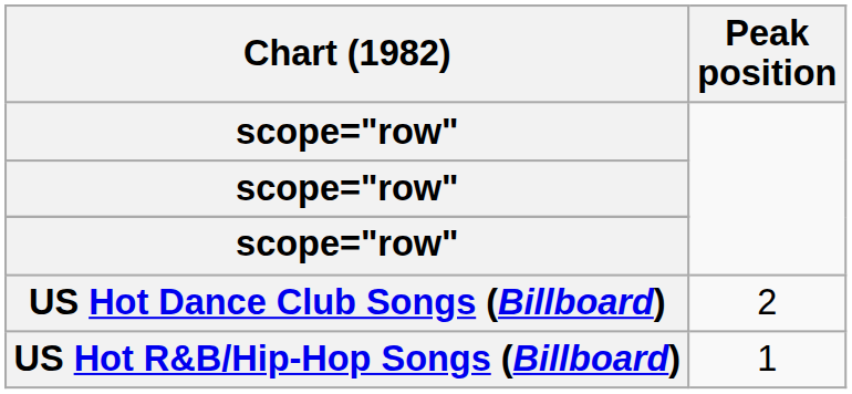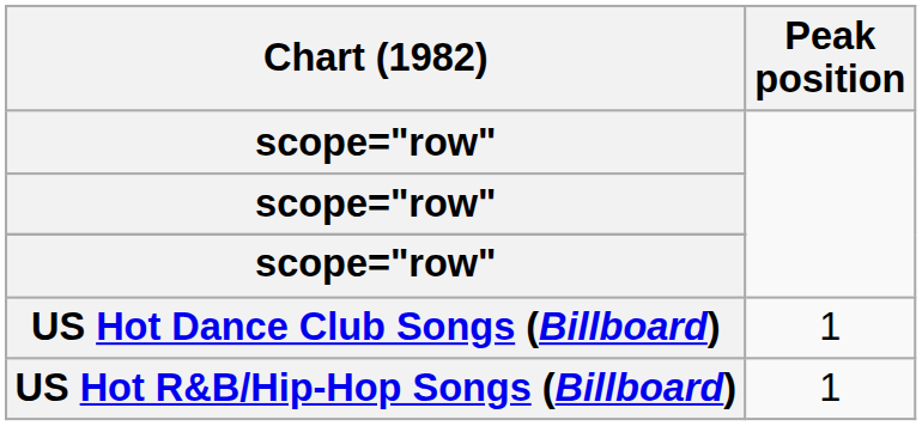US Hot Dance Club Songs (Billboard) | Peak position: 2 -> 1
